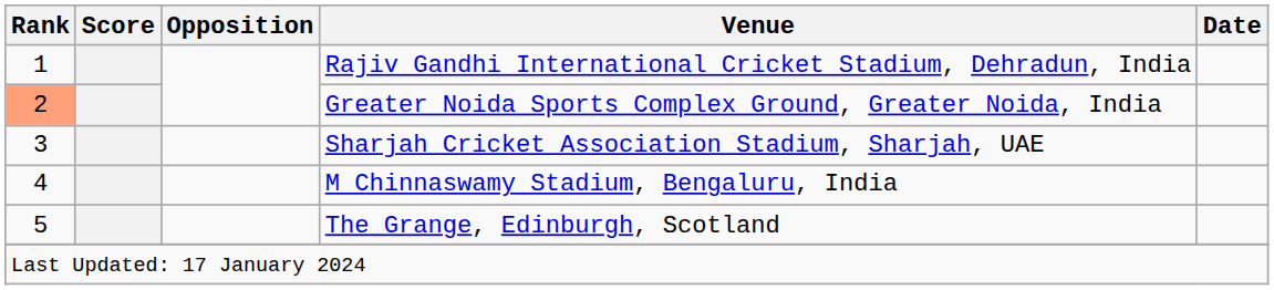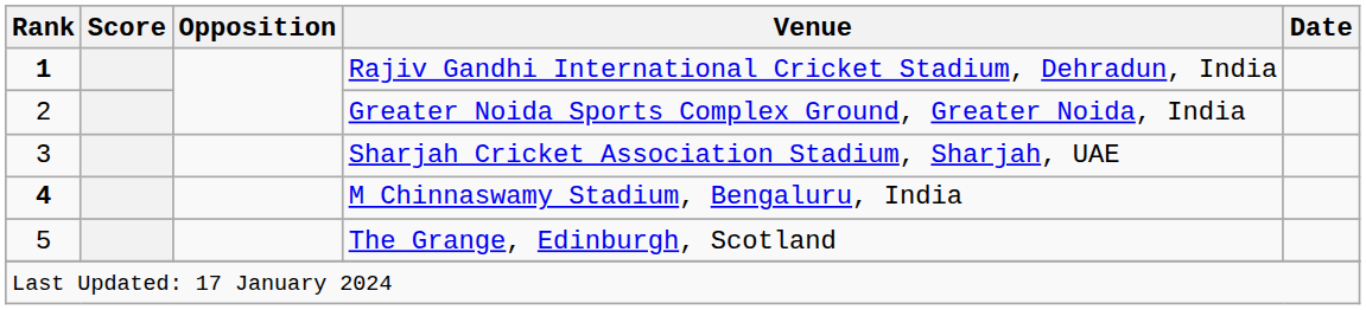Rajiv Gandhi International Cricket Stadium, Dehradun, India | Rank: normal -> bold
Greater Noida Sports Complex Ground, Greater Noida, India | Rank: lightsalmon background -> no background
M Chinnaswamy Stadium, Bengaluru, India | Rank: normal -> bold
